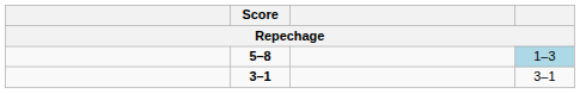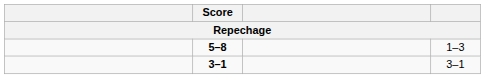5–8 | column 4: lightblue background -> no background
